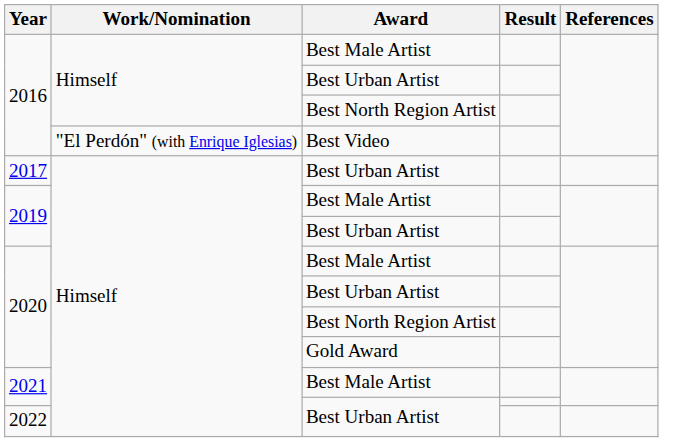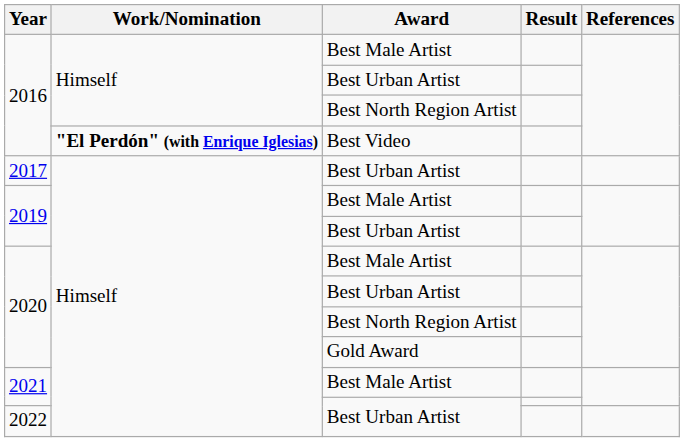2016 / Best Video | Work/Nomination: normal -> bold
